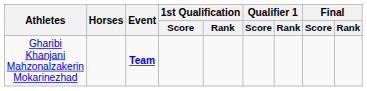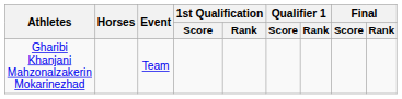Gharibi Khanjani Mahzonalzakerin Mokarinezhad | Event: bold -> normal
